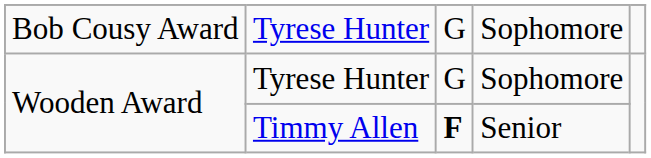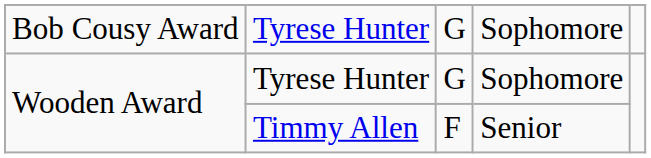Timmy Allen | column 3: bold -> normal
